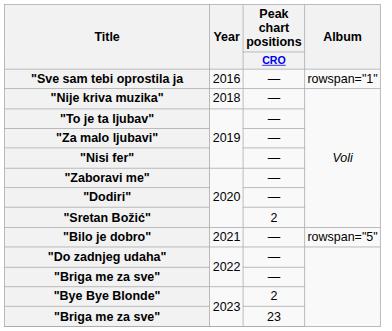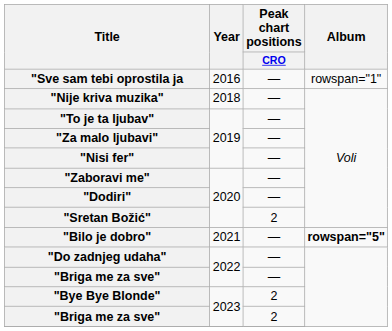"Bilo je dobro" | Album: normal -> bold
"Briga me za sve" / 2023 | Peak chart positions / CRO: 23 -> 2
